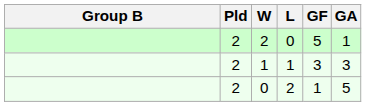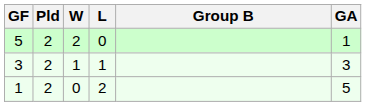columns swapped: Group B <-> GF
